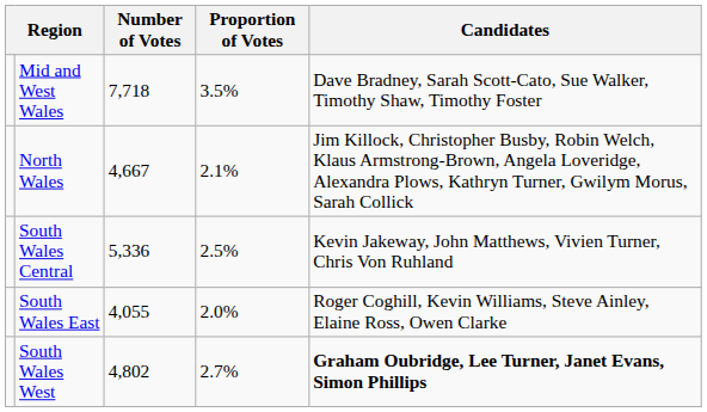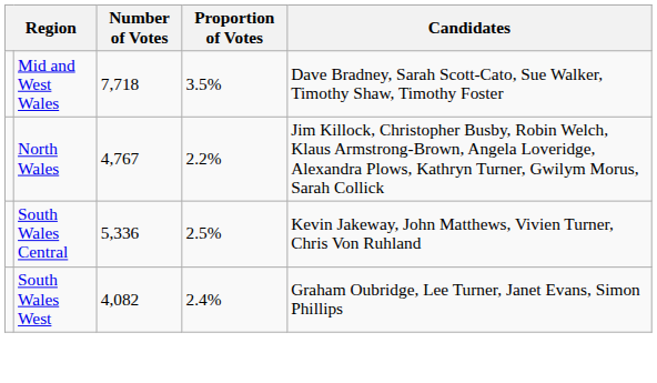North Wales | Number of Votes: 4,667 -> 4,767
North Wales | Proportion of Votes: 2.1% -> 2.2%
- row: South Wales East | 4,055 | 2.0% | Roger Coghill, Kevin Williams, Steve Ainley, Elaine Ross, Owen Clarke
South Wales West | Number of Votes: 4,802 -> 4,082
South Wales West | Proportion of Votes: 2.7% -> 2.4%
South Wales West | Candidates: bold -> normal
